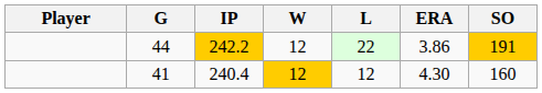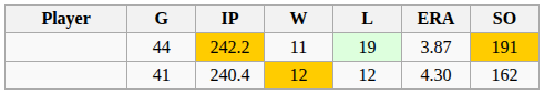44 | W: 12 -> 11
44 | L: 22 -> 19
44 | ERA: 3.86 -> 3.87
41 | SO: 160 -> 162
